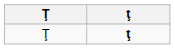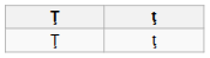row 2 | ţ: bold -> normal
